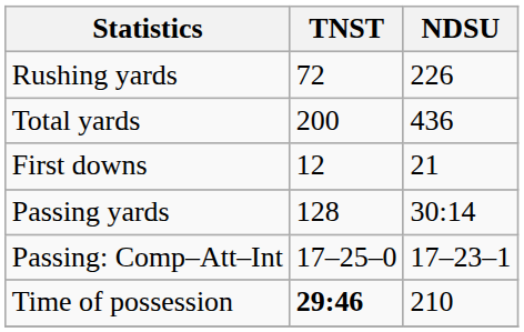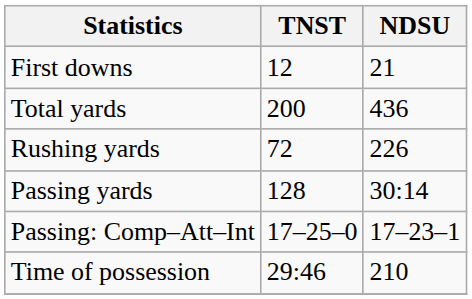rows swapped: First downs <-> Rushing yards
Time of possession | TNST: bold -> normal
